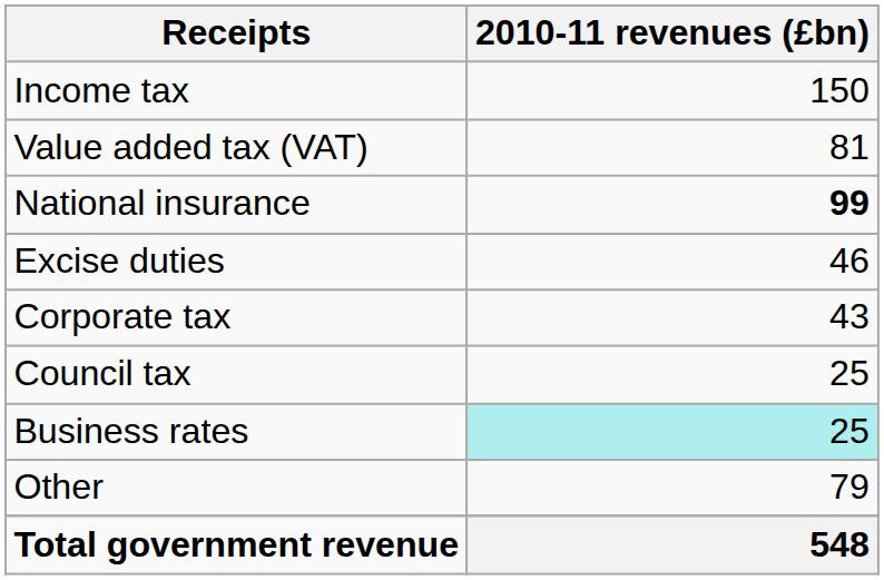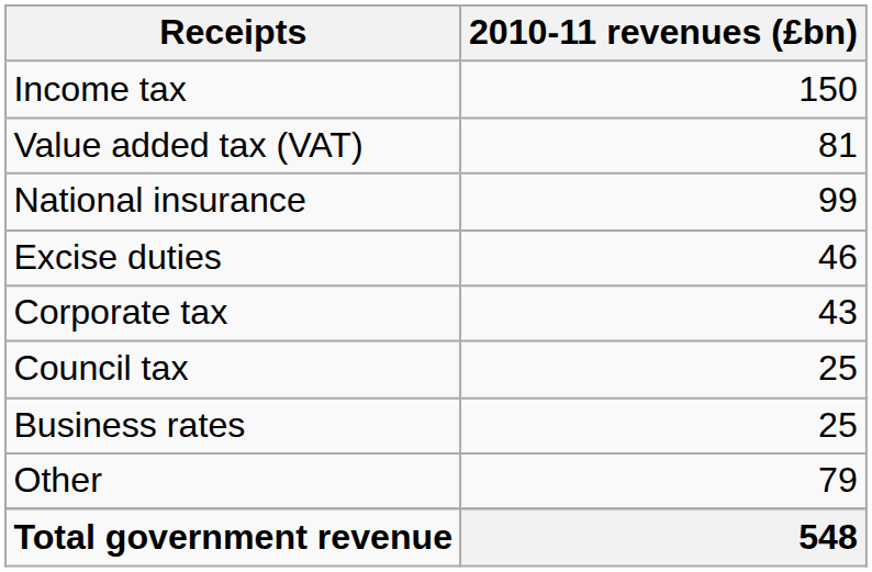National insurance | 2010-11 revenues (£bn): bold -> normal
Business rates | 2010-11 revenues (£bn): paleturquoise background -> no background
